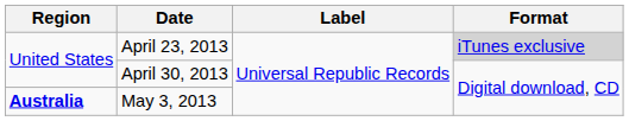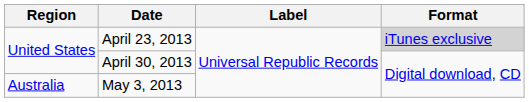May 3, 2013 | Region: bold -> normal
